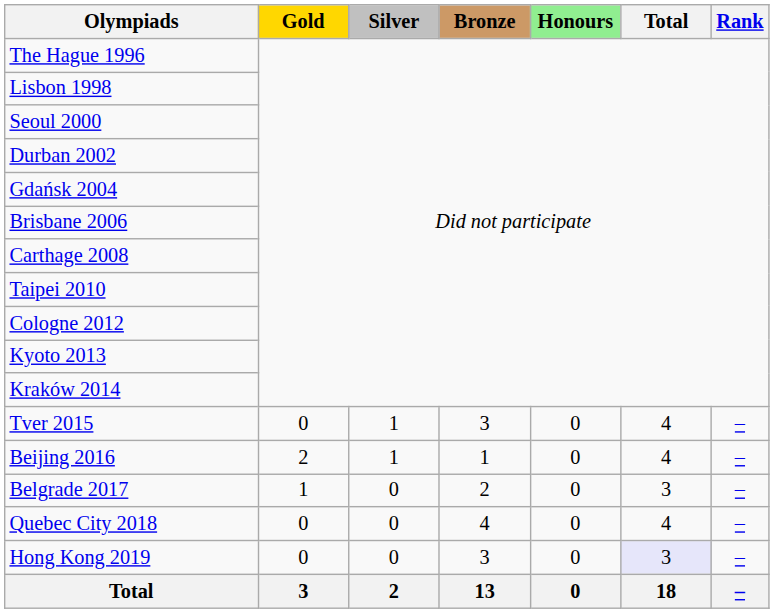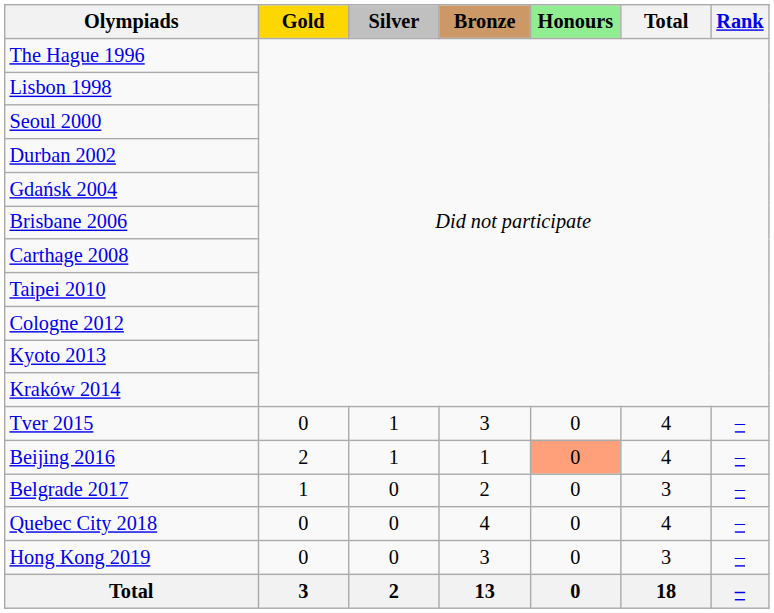Beijing 2016 | Honours: no background -> lightsalmon background
Hong Kong 2019 | Total: lavender background -> no background
